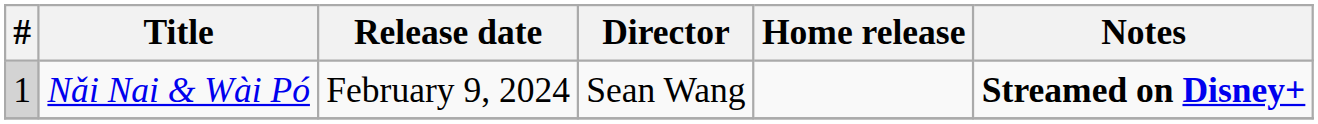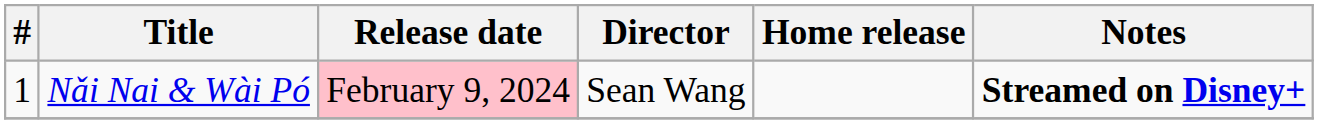Nǎi Nai & Wài Pó | #: lightgrey background -> no background
Nǎi Nai & Wài Pó | Release date: no background -> pink background
